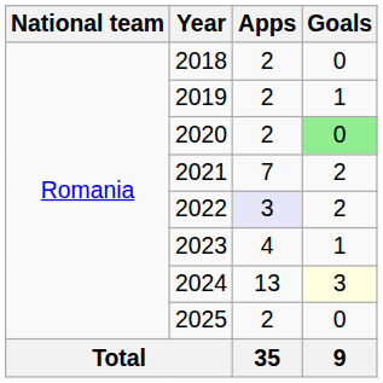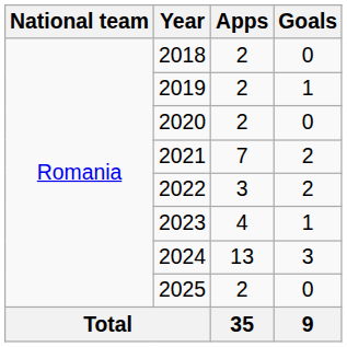2020 | Goals: lightgreen background -> no background
2022 | Apps: lavender background -> no background
2024 | Goals: lightyellow background -> no background
